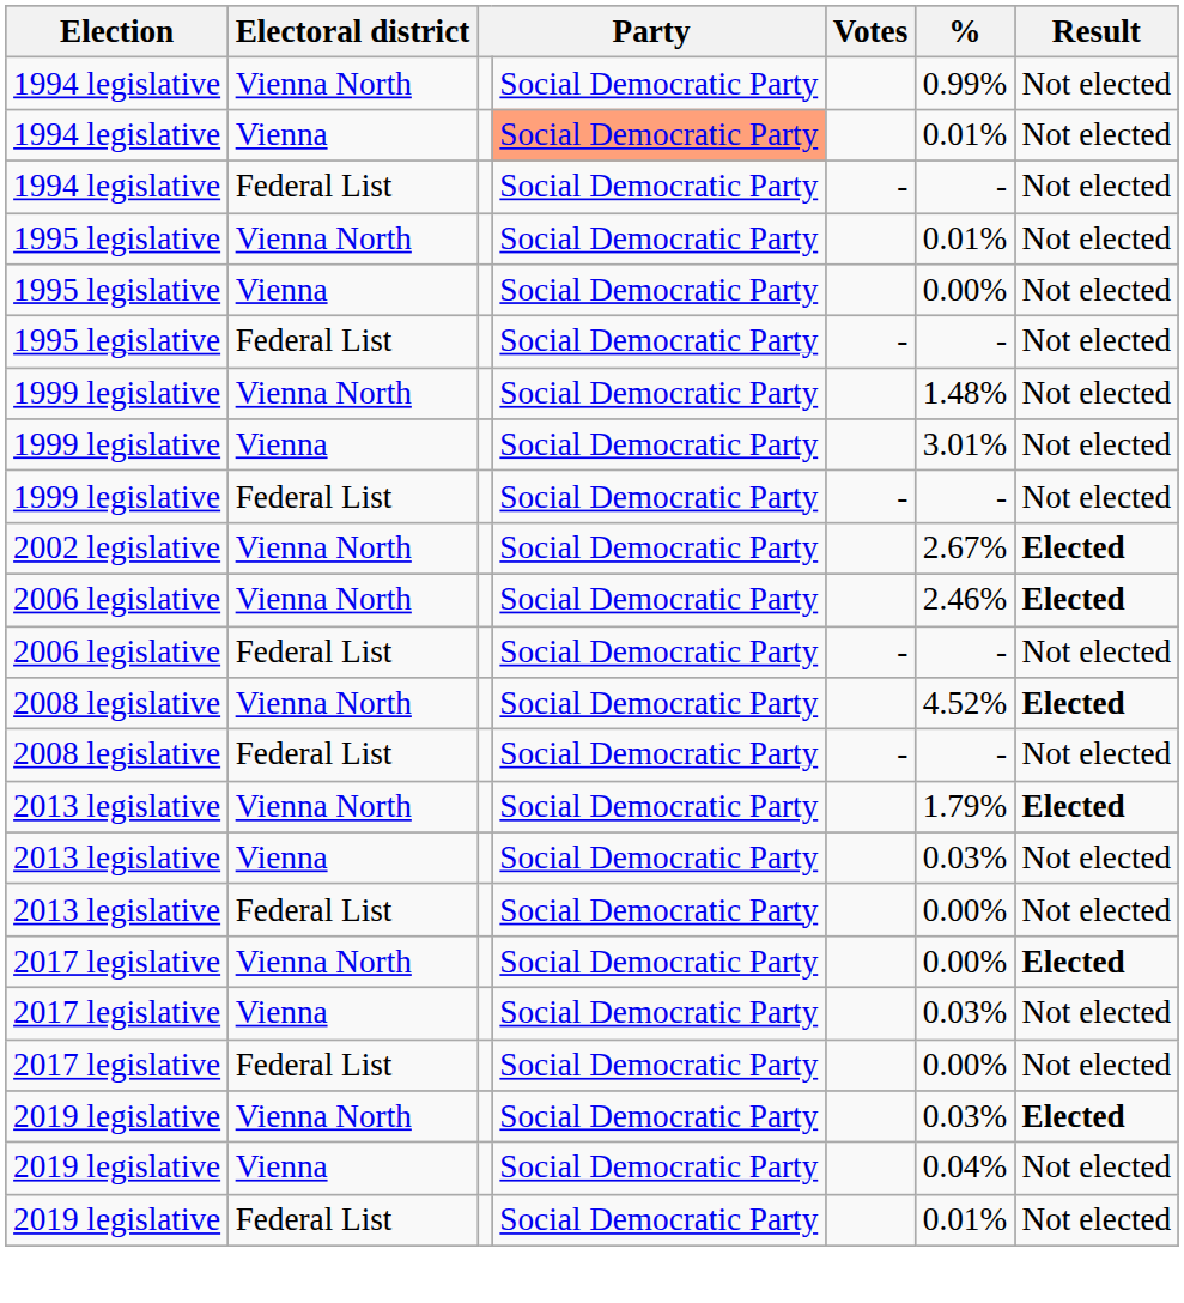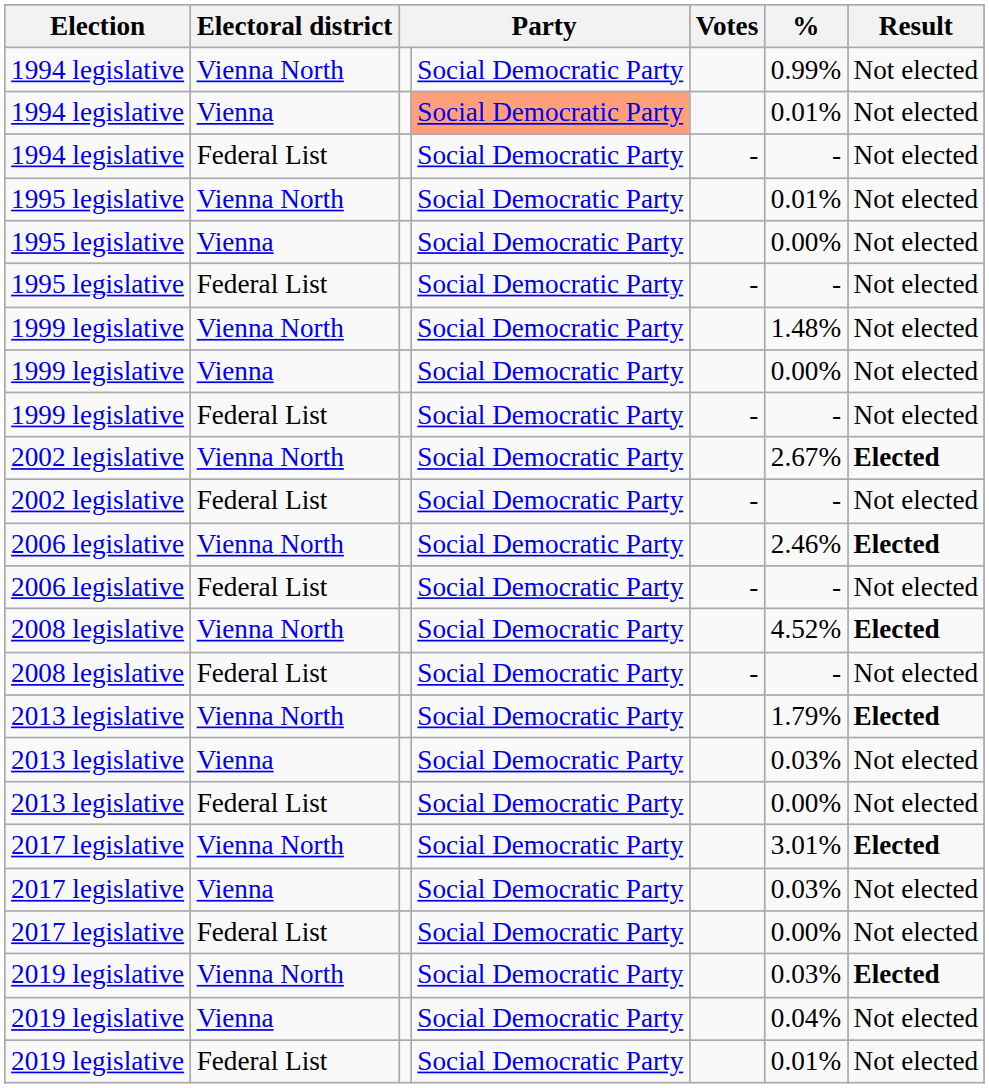1999 legislative / Vienna | %: 3.01% -> 0.00%
+ row: 2002 legislative | Federal List | Social Democratic Party | - | - | Not elected
2017 legislative / Vienna North | %: 0.00% -> 3.01%
